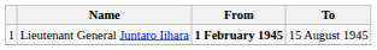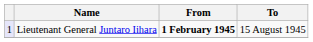Lieutenant General Juntaro Iihara | column 1: no background -> lavender background
